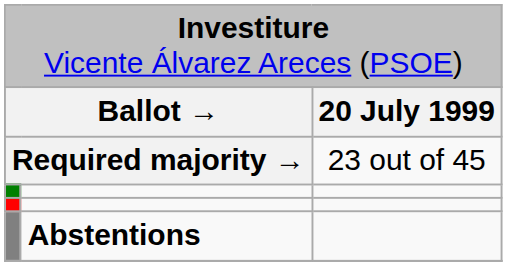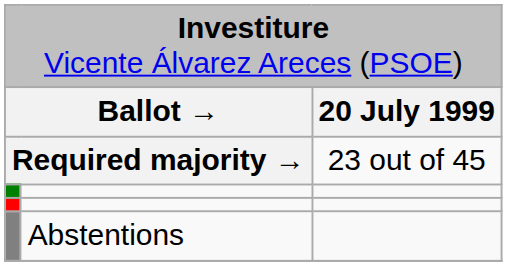Abstentions | column 2: bold -> normal
